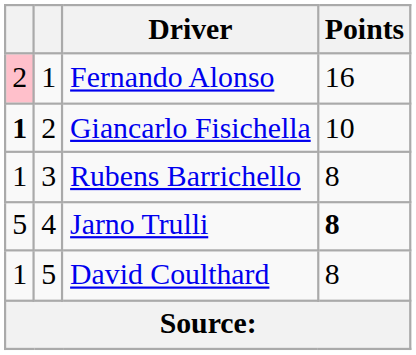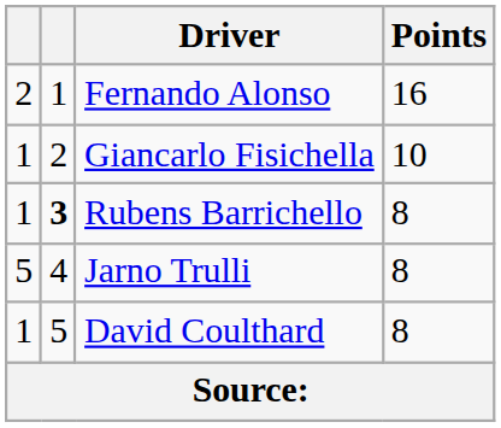Fernando Alonso | column 1: pink background -> no background
Giancarlo Fisichella | column 1: bold -> normal
Rubens Barrichello | column 2: normal -> bold
Jarno Trulli | Points: bold -> normal
